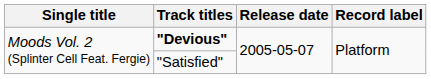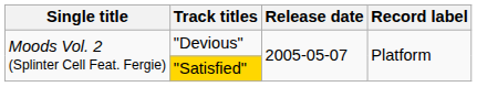"Devious" | Track titles: bold -> normal
"Satisfied" | Track titles: no background -> gold background
